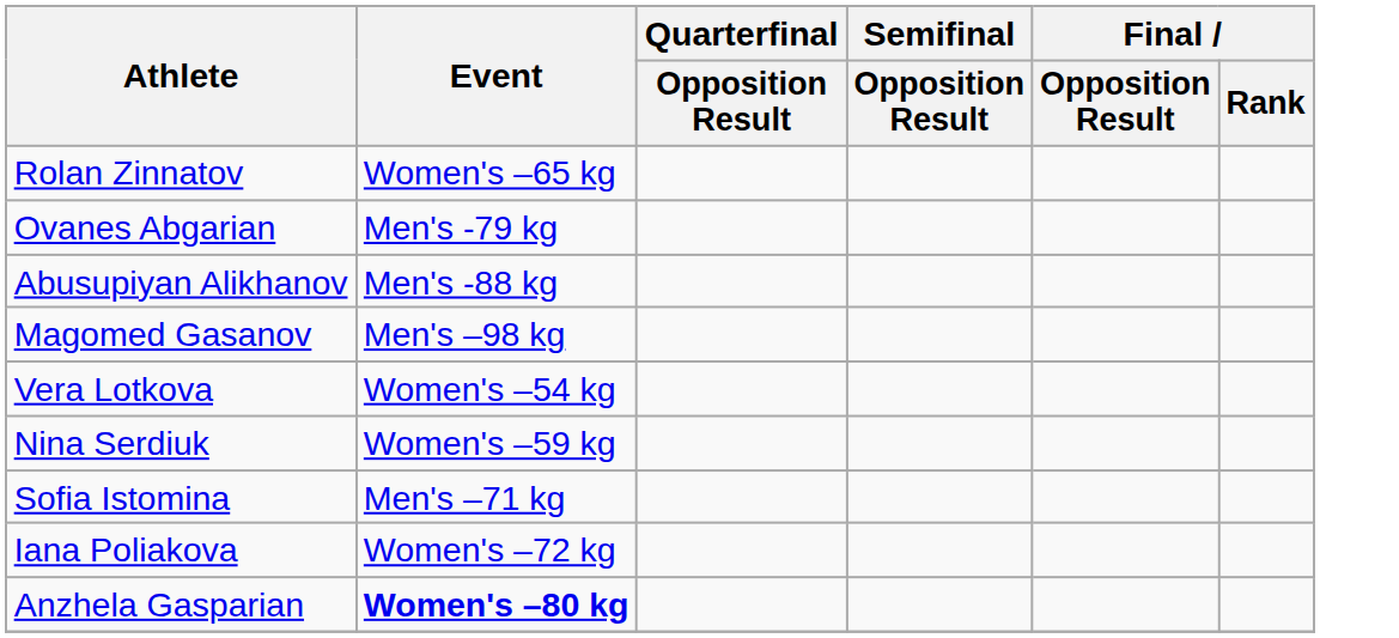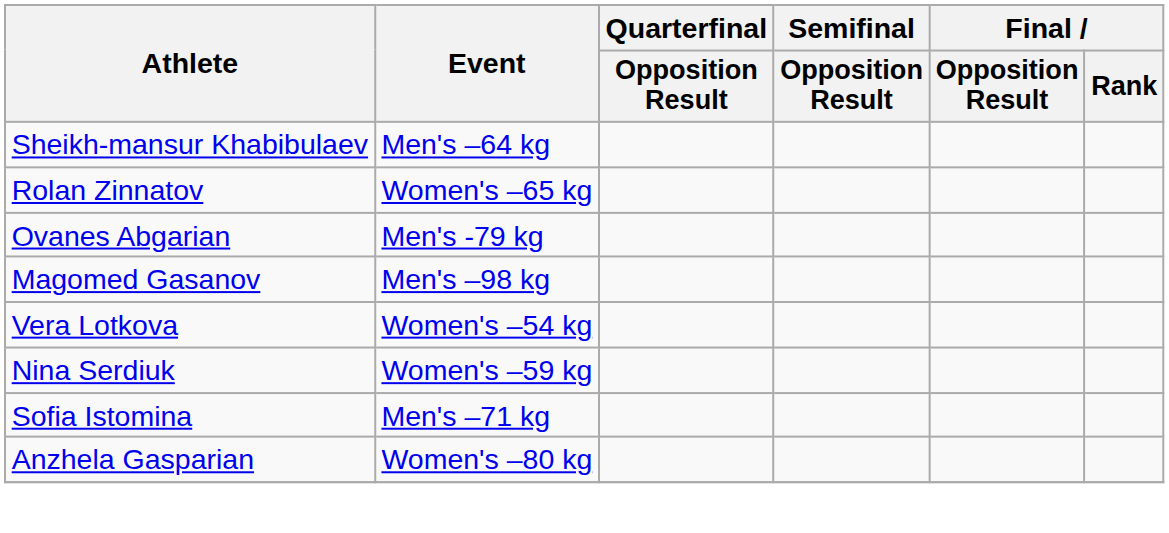+ row: Sheikh-mansur Khabibulaev | Men's –64 kg
- row: Abusupiyan Alikhanov | Men's -88 kg
- row: Iana Poliakova | Women's –72 kg
Anzhela Gasparian | Event: bold -> normal
